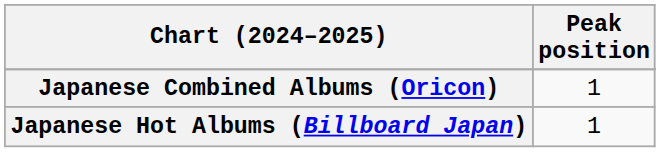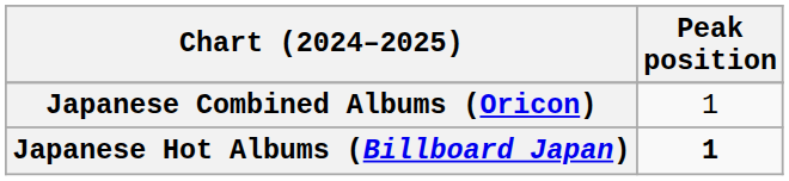Japanese Hot Albums (Billboard Japan) | Peak position: normal -> bold
